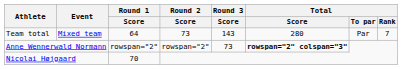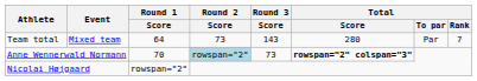Anne Wennerwald Normann | Round 1 / Score: rowspan="2" -> 70
Anne Wennerwald Normann | Round 2 / Score: no background -> lightblue background
Nicolai Højgaard | Round 1 / Score: 70 -> rowspan="2"
